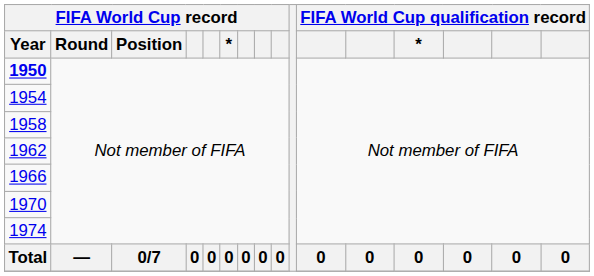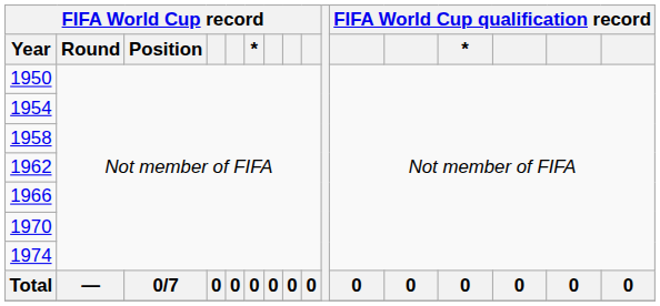1950 | FIFA World Cup record / Year: bold -> normal
